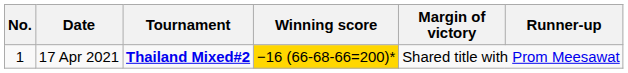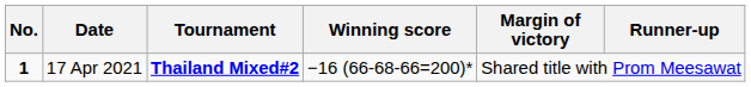17 Apr 2021 | No.: normal -> bold
17 Apr 2021 | Winning score: gold background -> no background
